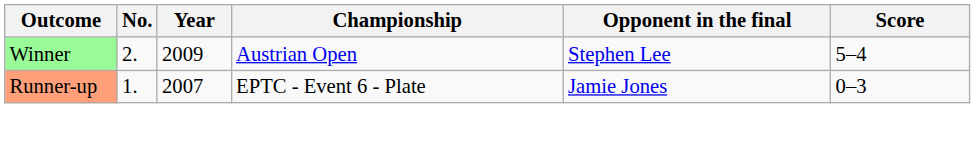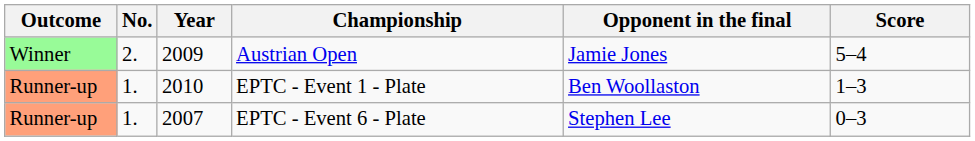Austrian Open | Opponent in the final: Stephen Lee -> Jamie Jones
+ row: Runner-up | 1. | 2010 | EPTC - Event 1 - Plate | Ben Woollaston | 1–3
EPTC - Event 6 - Plate | Opponent in the final: Jamie Jones -> Stephen Lee
